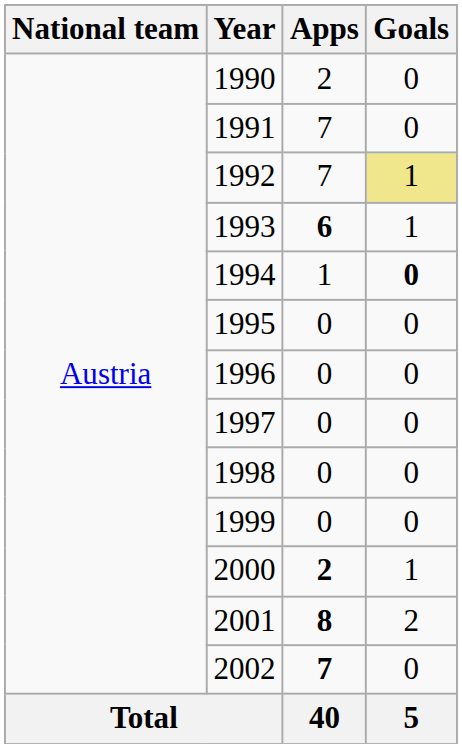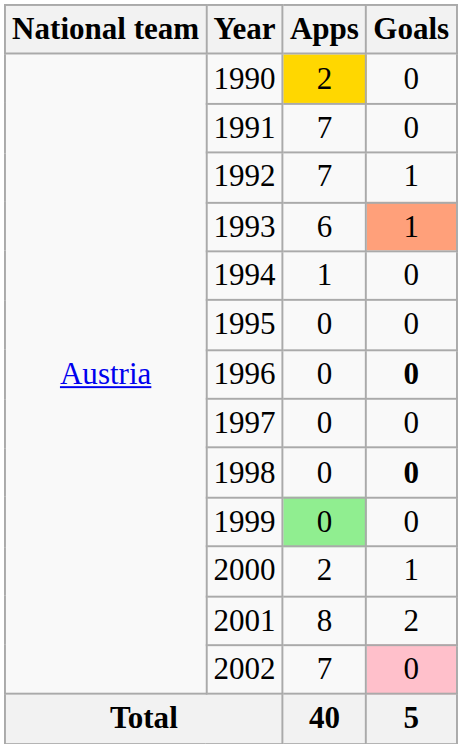1990 | Apps: no background -> gold background
1992 | Goals: khaki background -> no background
1993 | Apps: bold -> normal
1993 | Goals: no background -> lightsalmon background
1994 | Goals: bold -> normal
1996 | Goals: normal -> bold
1998 | Goals: normal -> bold
1999 | Apps: no background -> lightgreen background
2000 | Apps: bold -> normal
2001 | Apps: bold -> normal
2002 | Apps: bold -> normal
2002 | Goals: no background -> pink background
